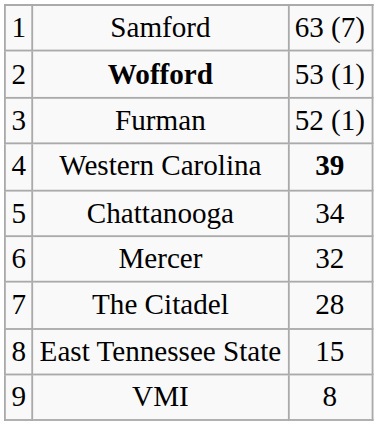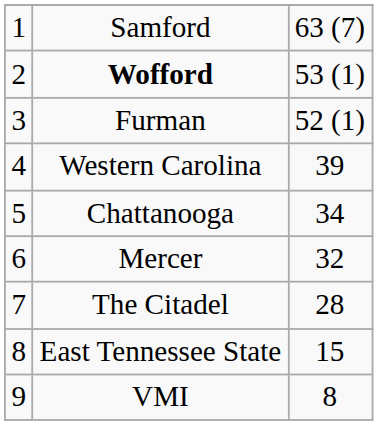Western Carolina | column 3: bold -> normal
